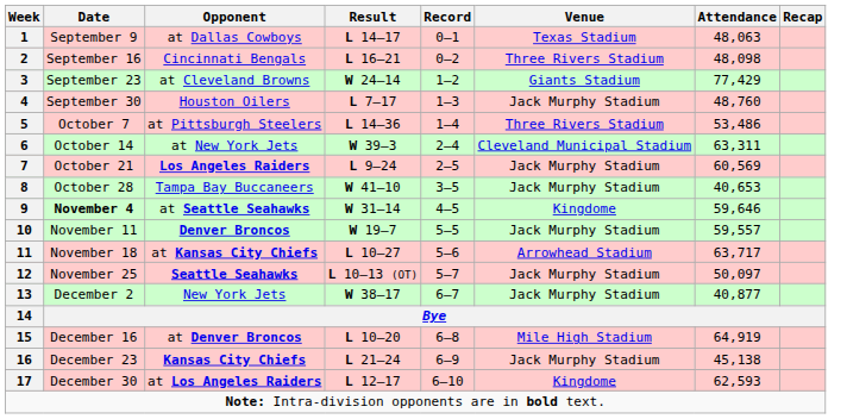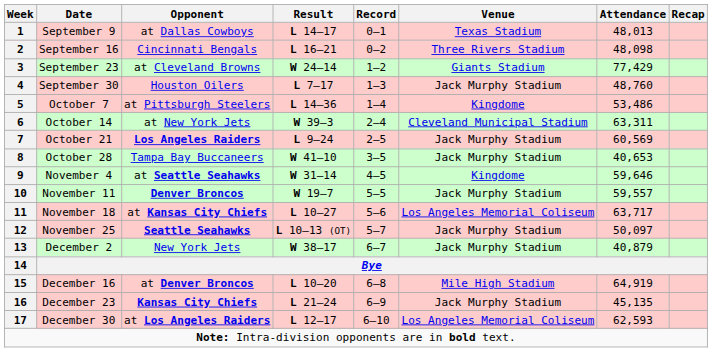1 | Attendance: 48,063 -> 48,013
5 | Venue: Three Rivers Stadium -> Kingdome
9 | Date: bold -> normal
11 | Venue: Arrowhead Stadium -> Los Angeles Memorial Coliseum
13 | Attendance: 40,877 -> 40,879
16 | Attendance: 45,138 -> 45,135
17 | Venue: Kingdome -> Los Angeles Memorial Coliseum
